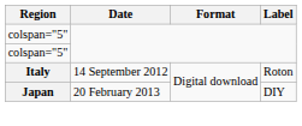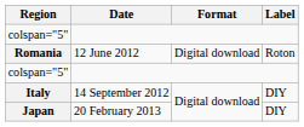+ row: Romania | 12 June 2012 | Digital download | Roton
Italy | Label: Roton -> DIY
